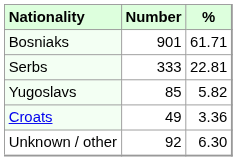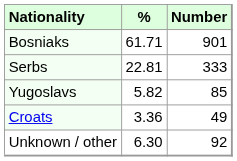columns swapped: Number <-> %
